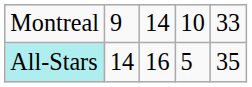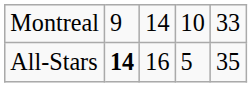row 2 | column 1: paleturquoise background -> no background
row 2 | column 2: normal -> bold
